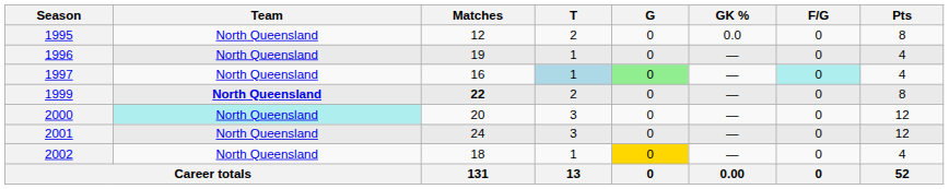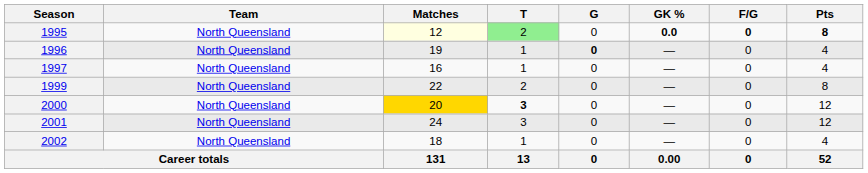1995 | Matches: no background -> lightyellow background
1995 | T: no background -> lightgreen background
1995 | GK %: normal -> bold
1995 | F/G: normal -> bold
1995 | Pts: normal -> bold
1996 | G: normal -> bold
1997 | T: lightblue background -> no background
1997 | G: lightgreen background -> no background
1997 | F/G: paleturquoise background -> no background
1999 | Team: bold -> normal
1999 | Matches: bold -> normal
2000 | Team: paleturquoise background -> no background
2000 | Matches: no background -> gold background
2000 | T: normal -> bold
2002 | G: gold background -> no background
